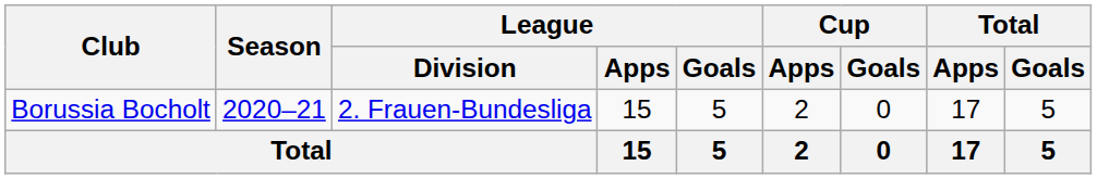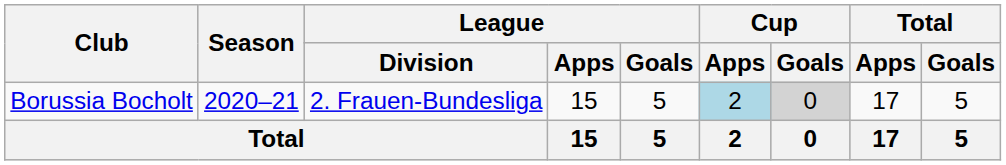Borussia Bocholt | Cup / Apps: no background -> lightblue background
Borussia Bocholt | Cup / Goals: no background -> lightgrey background
